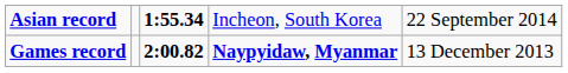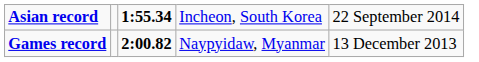Games record | column 4: bold -> normal
